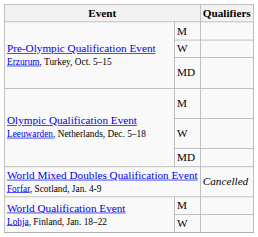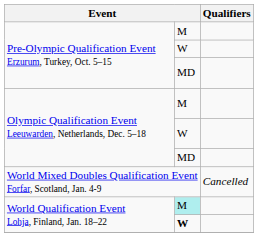World Qualification Event Lohja, Finland, Jan. 18–22 / M | column 2: no background -> paleturquoise background
World Qualification Event Lohja, Finland, Jan. 18–22 / W | column 2: normal -> bold
